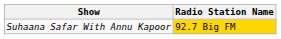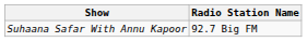Suhaana Safar With Annu Kapoor | Radio Station Name: gold background -> no background
